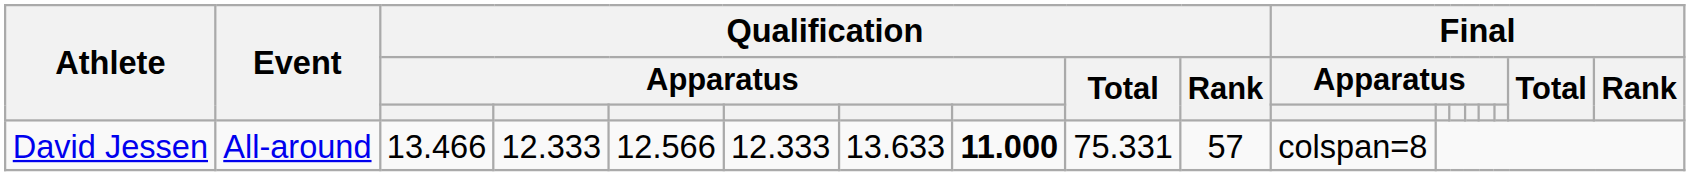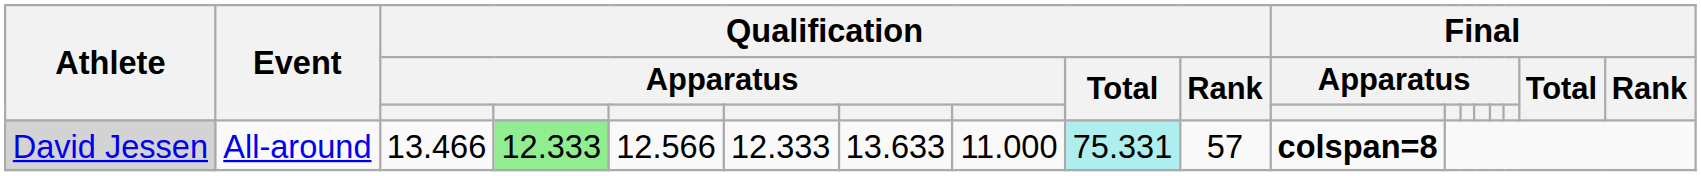row 4 | Athlete: no background -> lightgrey background
row 4 | column 4: no background -> lightgreen background
row 4 | column 8: bold -> normal
row 4 | Qualification / Total: no background -> paleturquoise background
row 4 | column 11: normal -> bold
